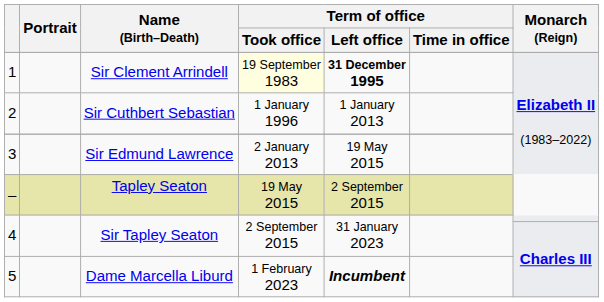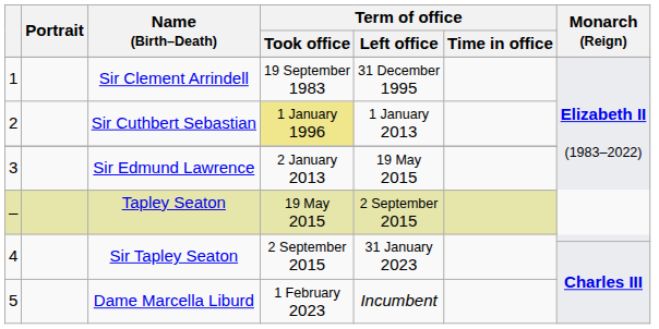1 | Term of office / Took office: lightyellow background -> no background
1 | Term of office / Left office: bold -> normal
2 | Term of office / Took office: no background -> khaki background
5 | Term of office / Left office: bold -> normal
